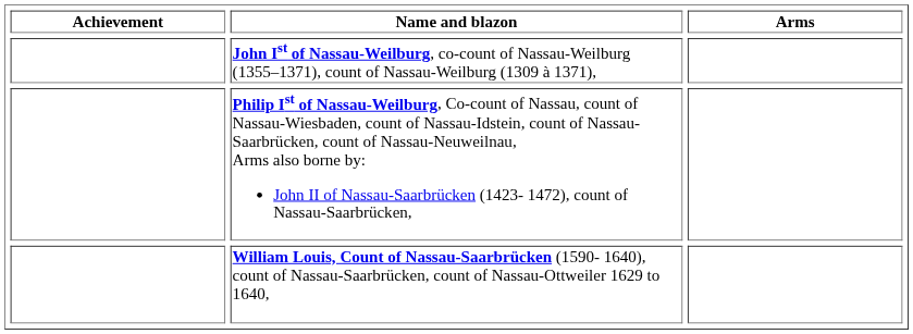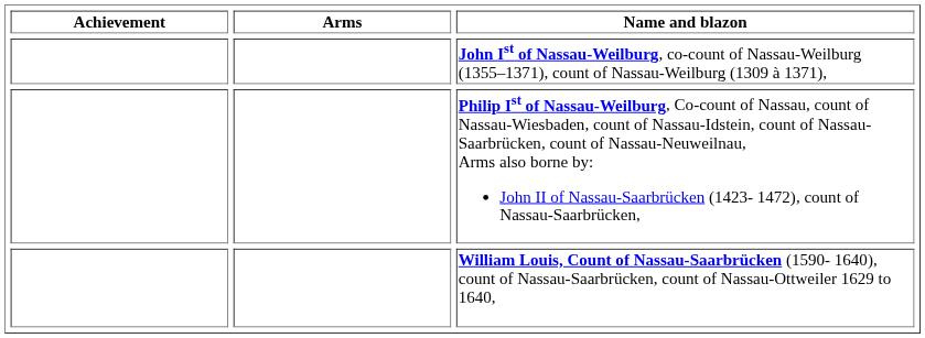columns swapped: Arms <-> Name and blazon
